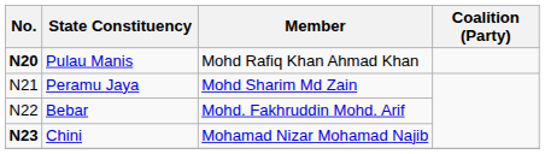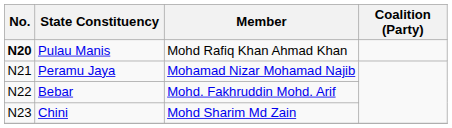Peramu Jaya | Member: Mohd Sharim Md Zain -> Mohamad Nizar Mohamad Najib
Chini | No.: bold -> normal
Chini | Member: Mohamad Nizar Mohamad Najib -> Mohd Sharim Md Zain
